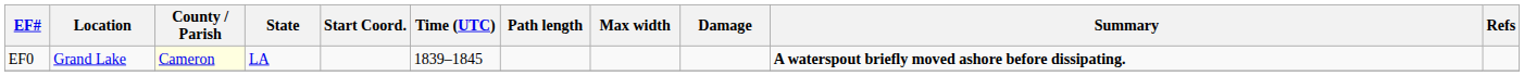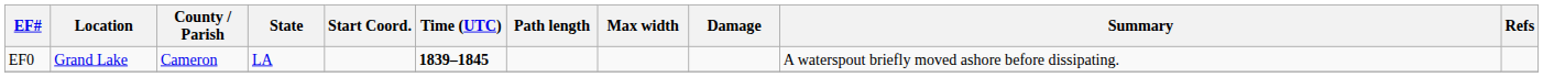EF0 | County / Parish: lightyellow background -> no background
EF0 | Time (UTC): normal -> bold
EF0 | Summary: bold -> normal
